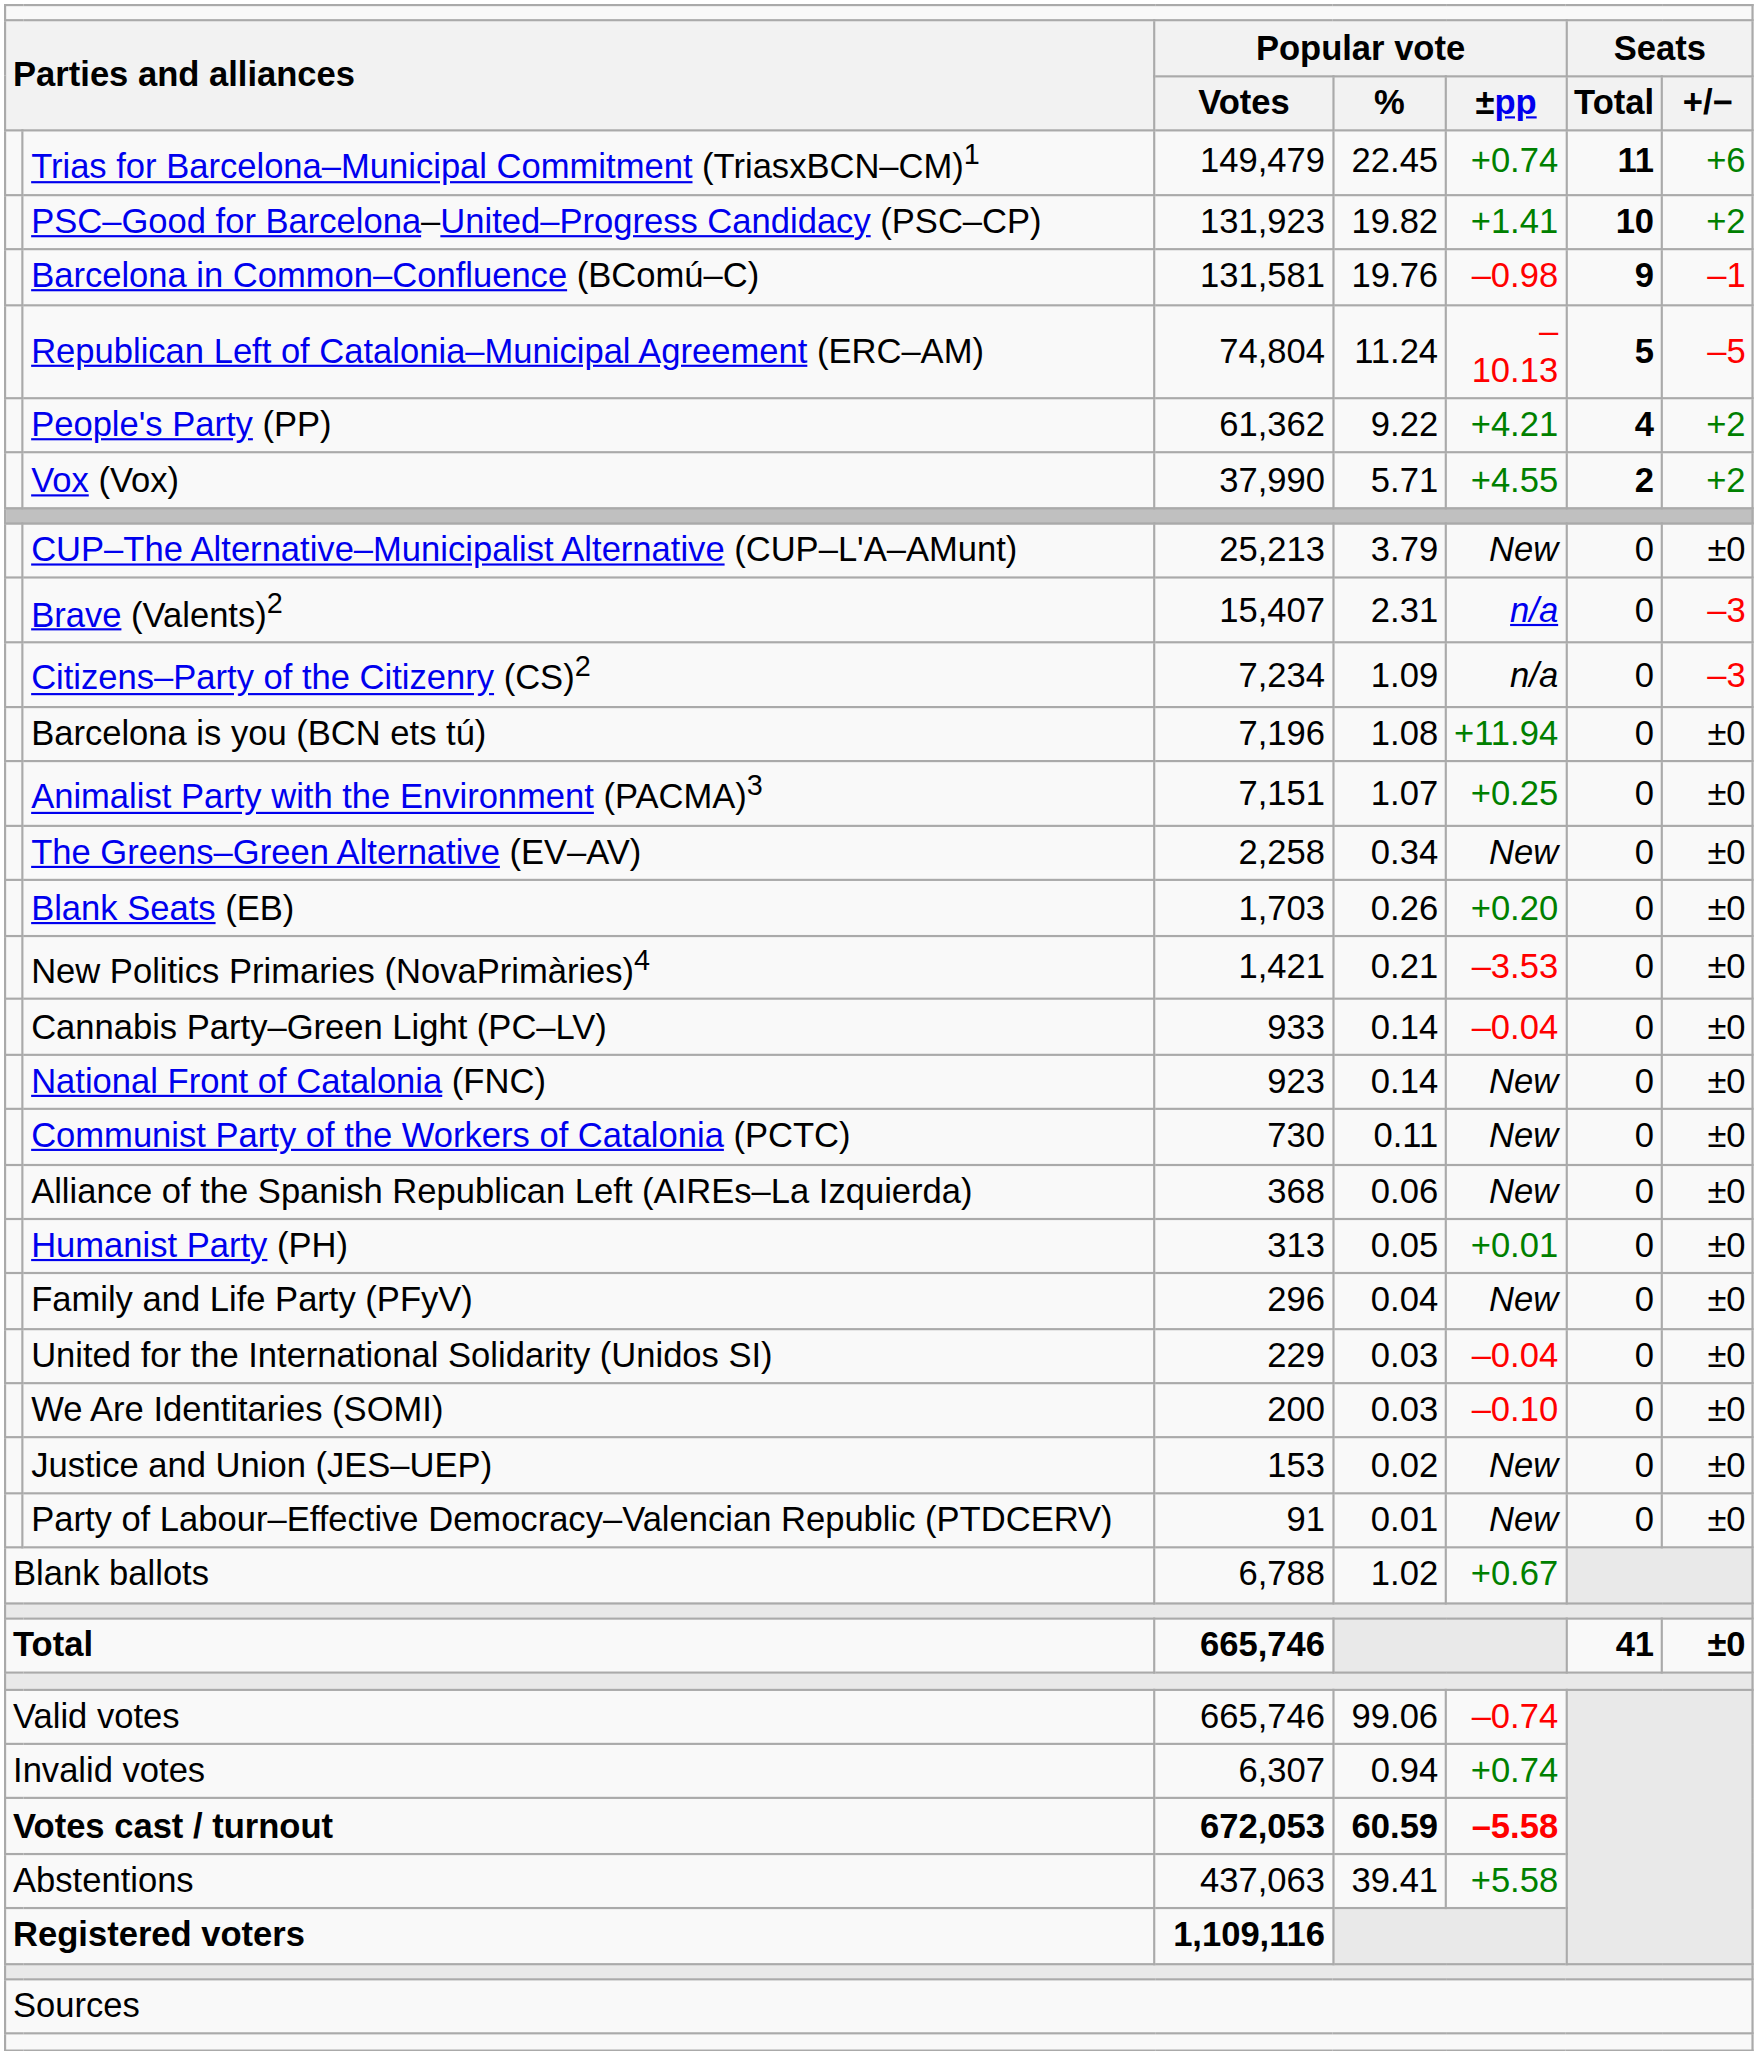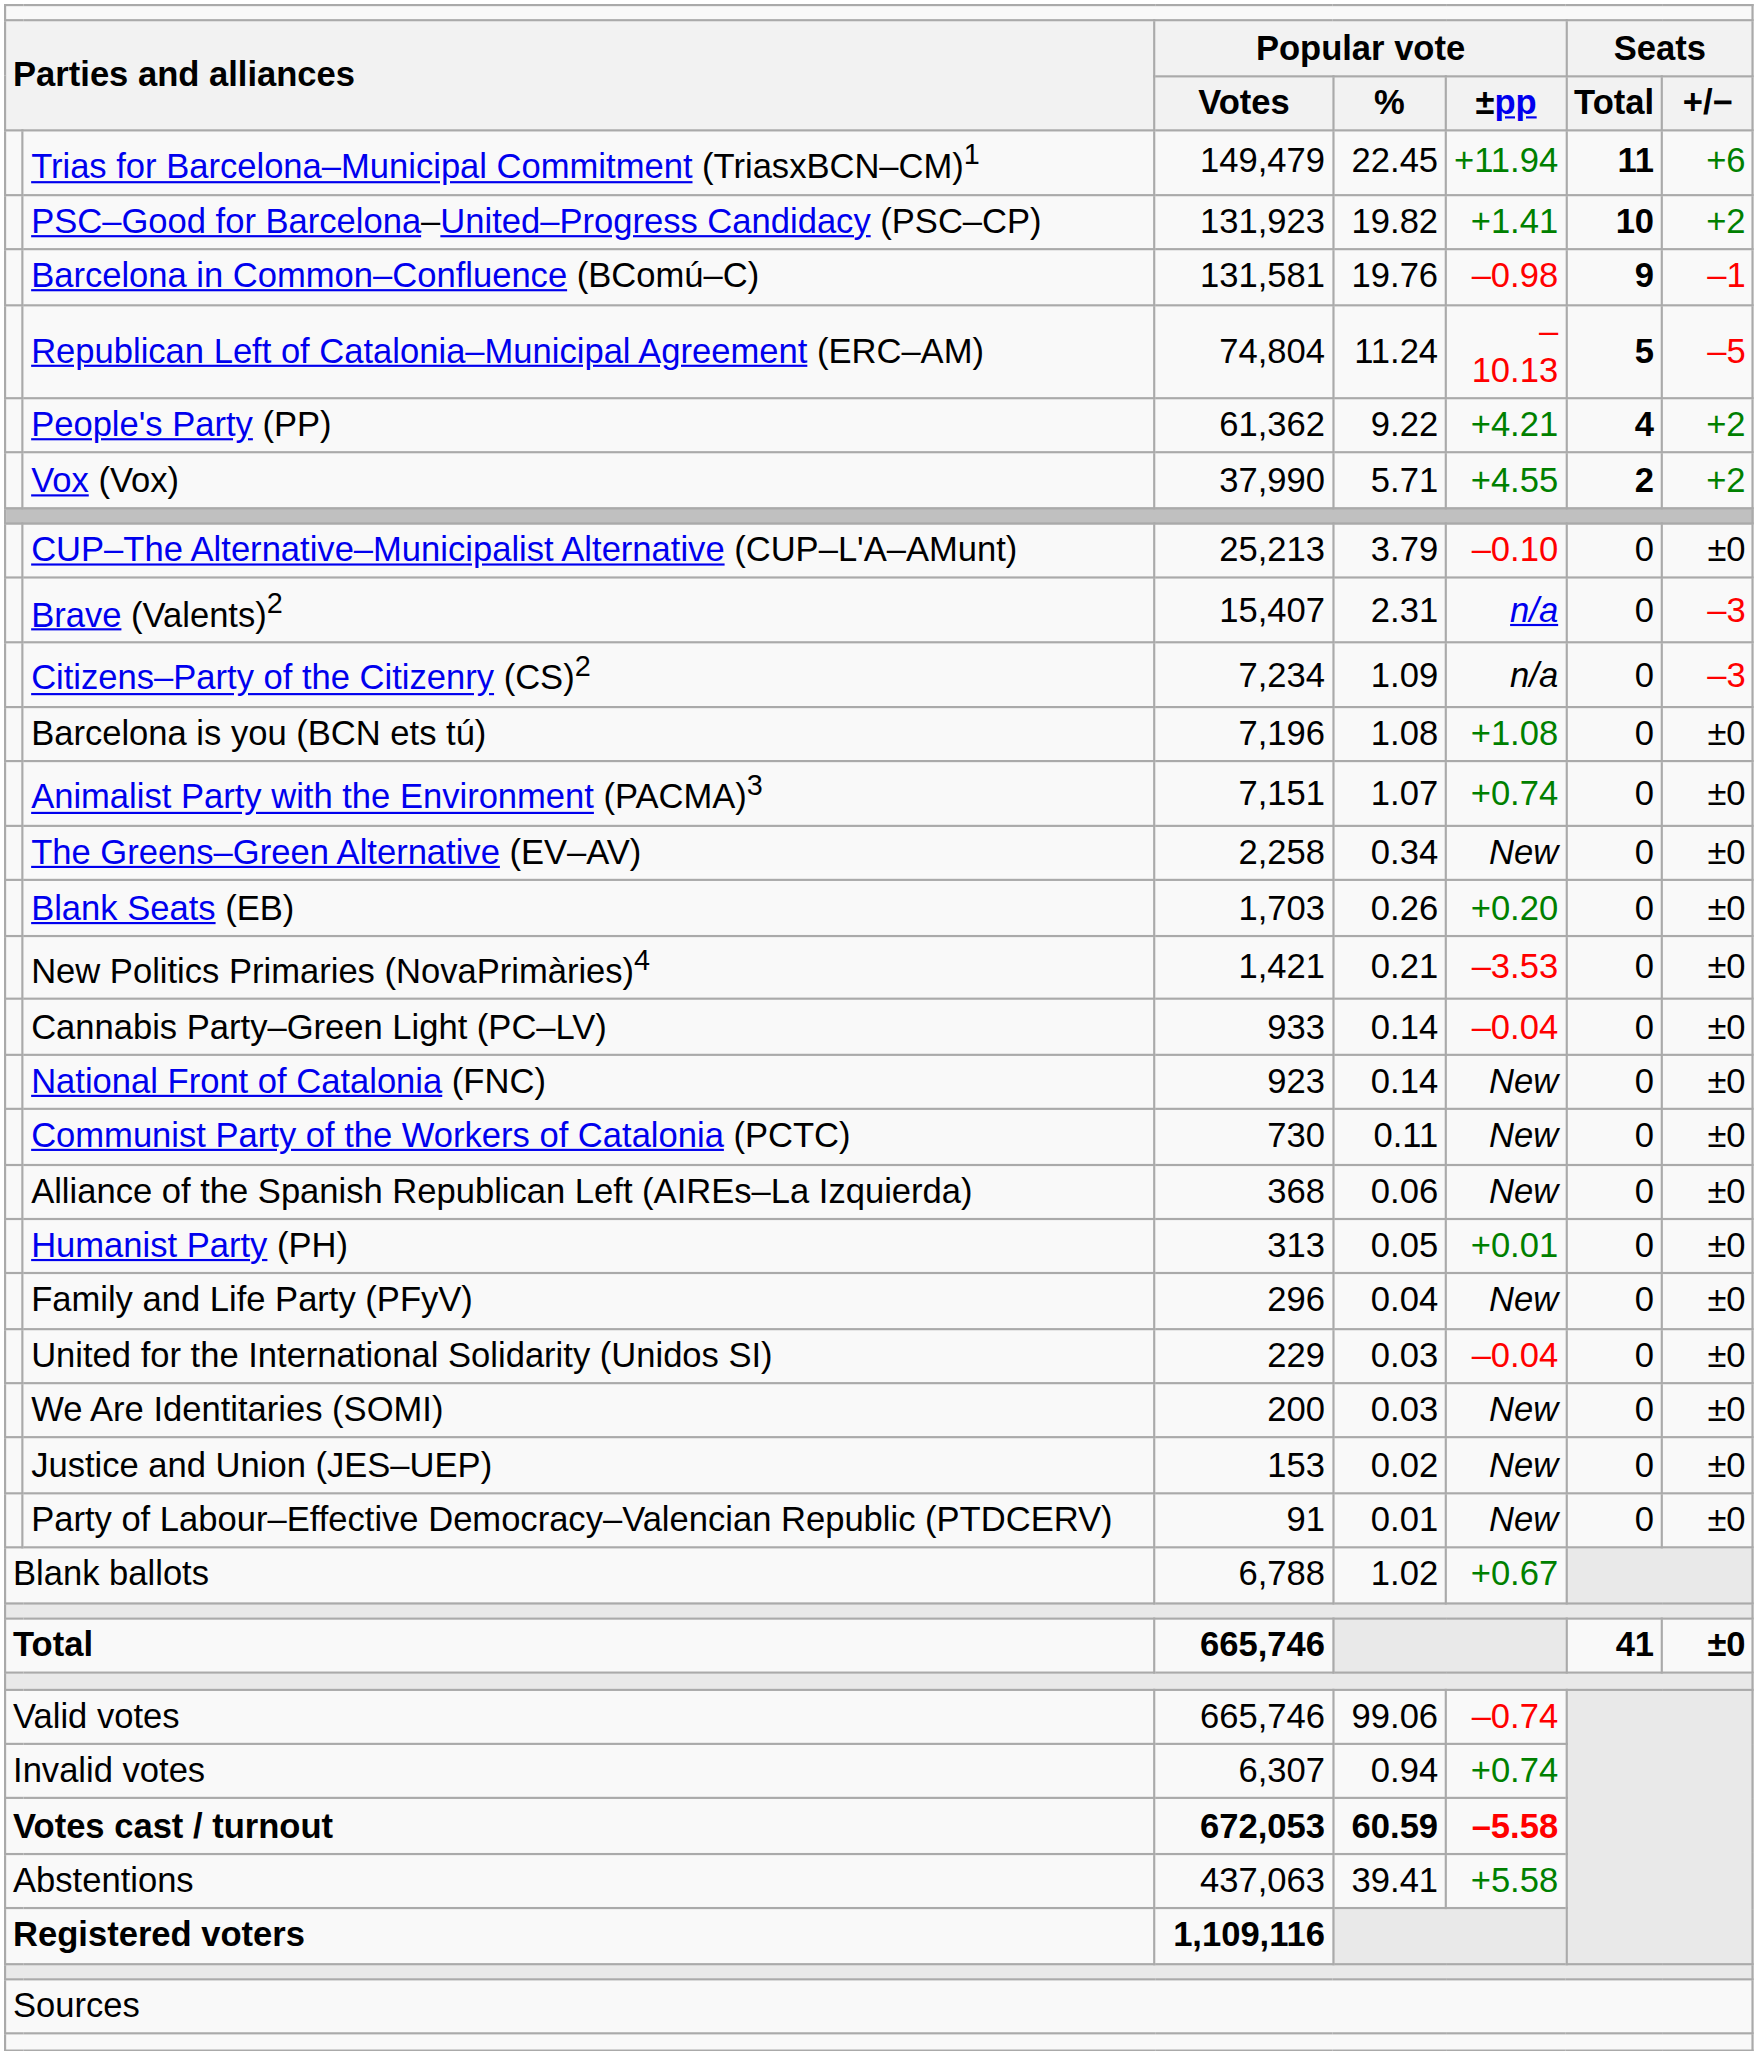Trias for Barcelona–Municipal Commitment (TriasxBCN–CM)1 | column 5: +0.74 -> +11.94
CUP–The Alternative–Municipalist Alternative (CUP–L'A–AMunt) | column 5: New -> –0.10
Barcelona is you (BCN ets tú) | column 5: +11.94 -> +1.08
Animalist Party with the Environment (PACMA)3 | column 5: +0.25 -> +0.74
We Are Identitaries (SOMI) | column 5: –0.10 -> New
